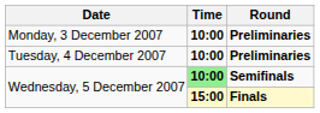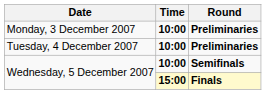Wednesday, 5 December 2007 / Semifinals | Time: lightgreen background -> no background
